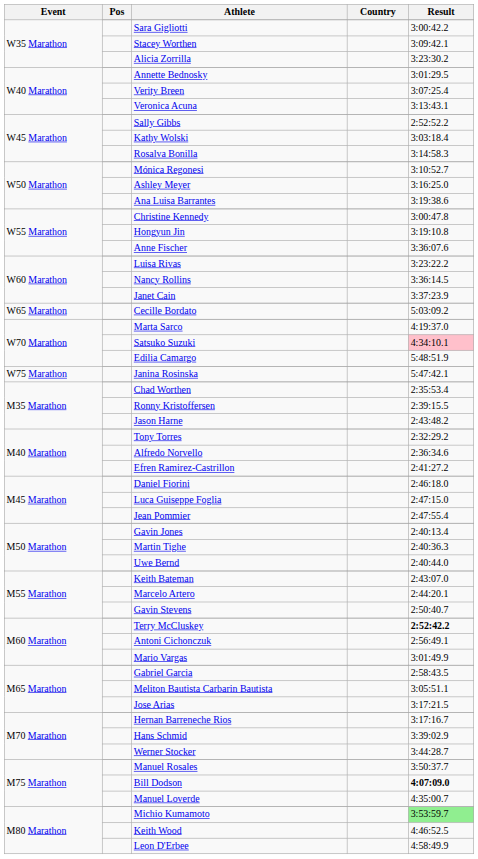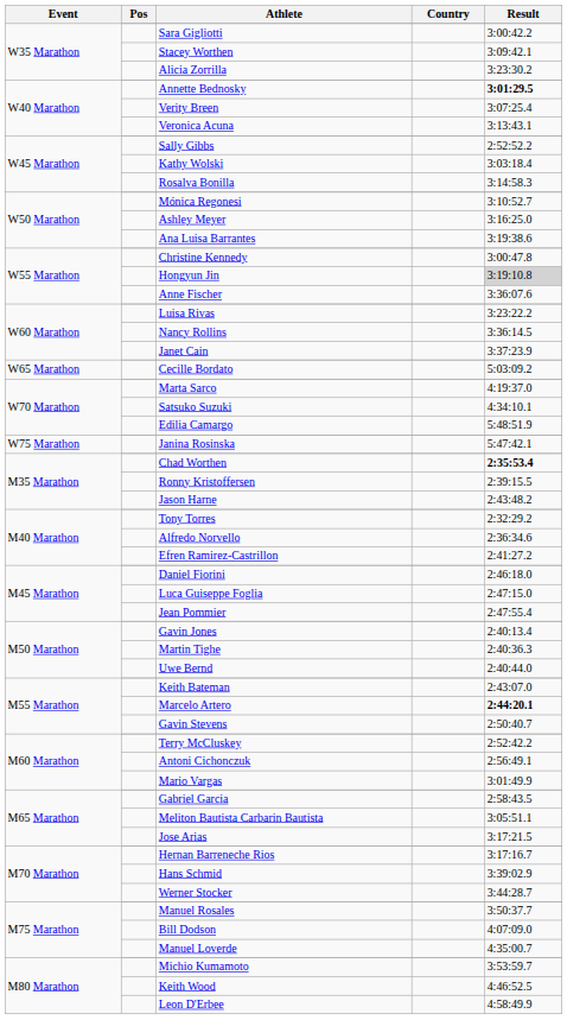Annette Bednosky | Result: normal -> bold
Hongyun Jin | Result: no background -> lightgrey background
Satsuko Suzuki | Result: pink background -> no background
Chad Worthen | Result: normal -> bold
Marcelo Artero | Result: normal -> bold
Terry McCluskey | Result: bold -> normal
Bill Dodson | Result: bold -> normal
Michio Kumamoto | Result: lightgreen background -> no background
